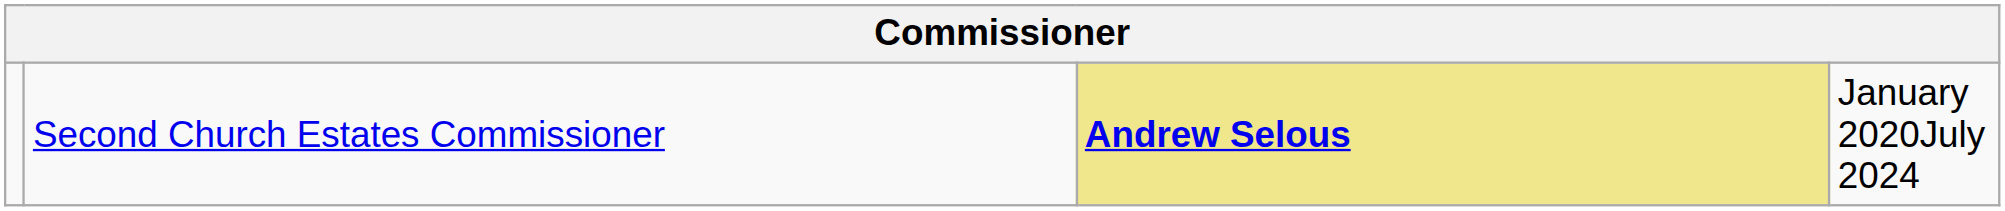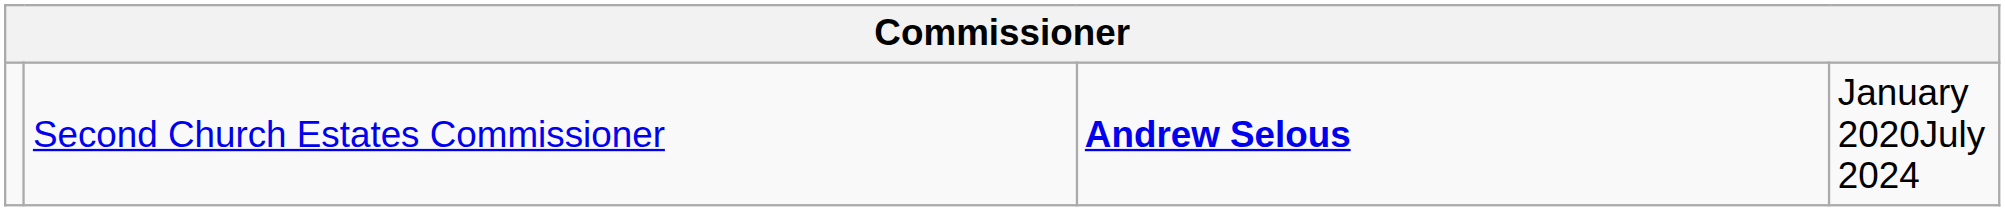Second Church Estates Commissioner | column 3: khaki background -> no background
